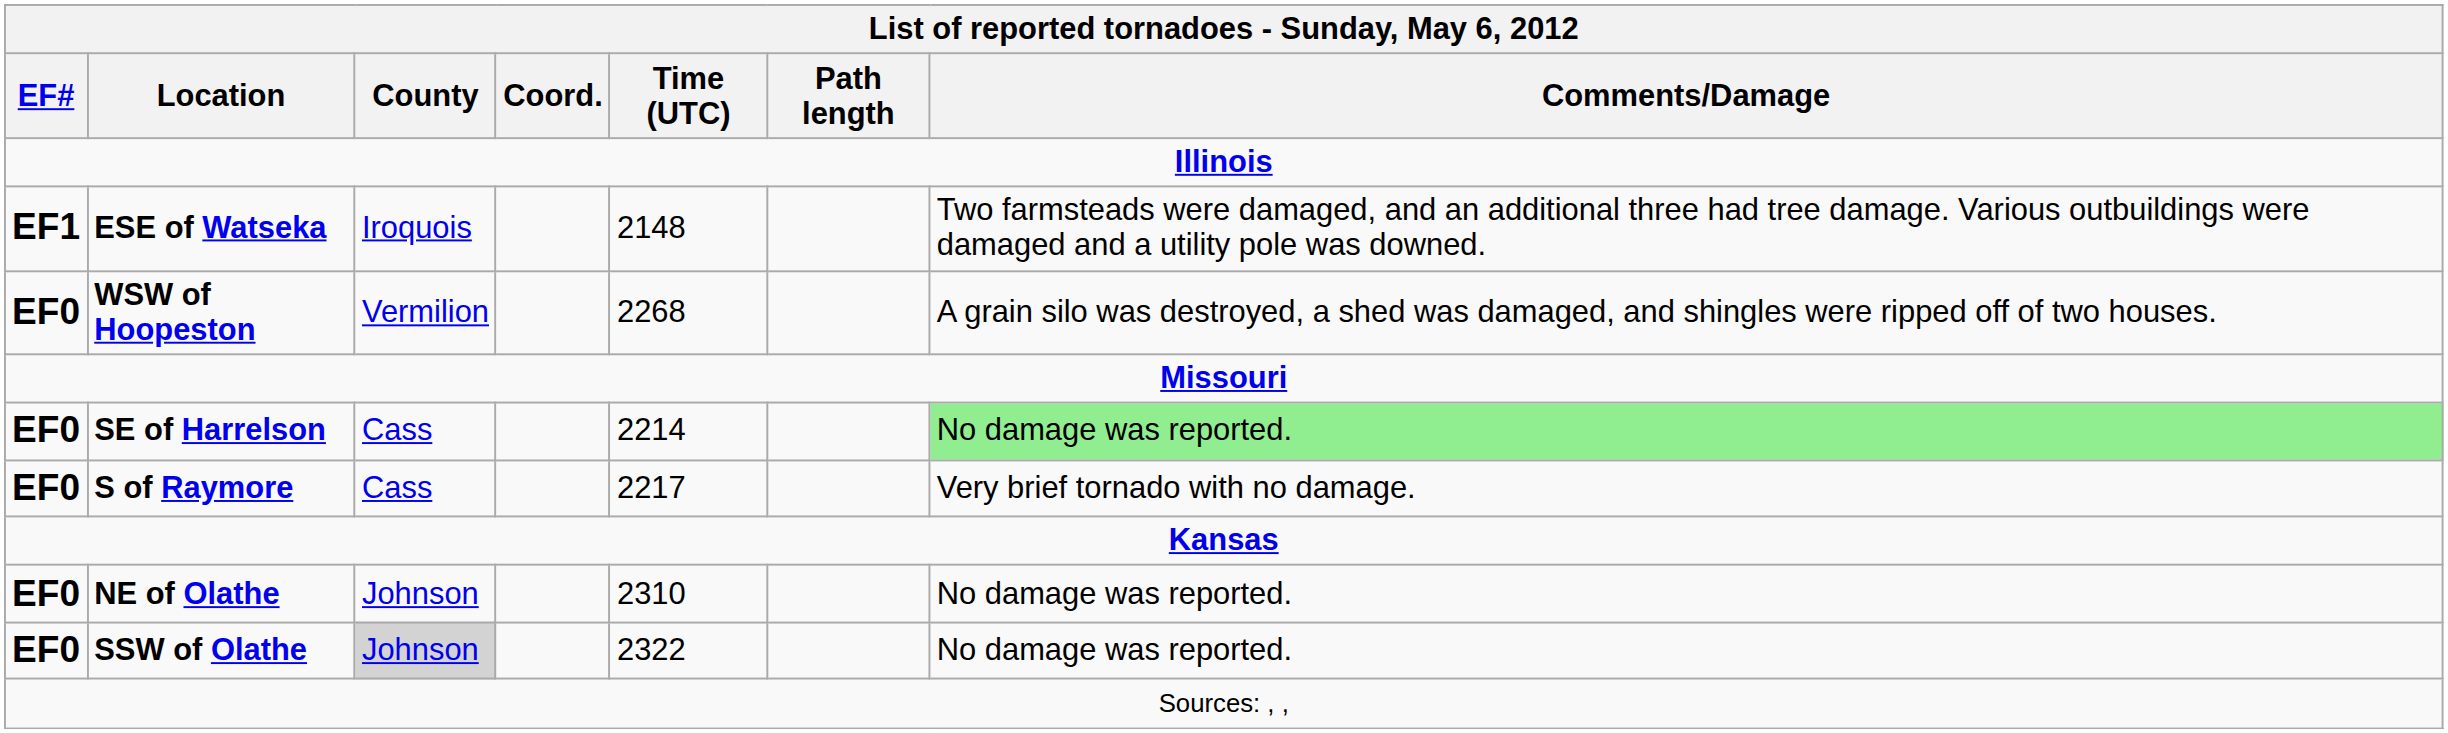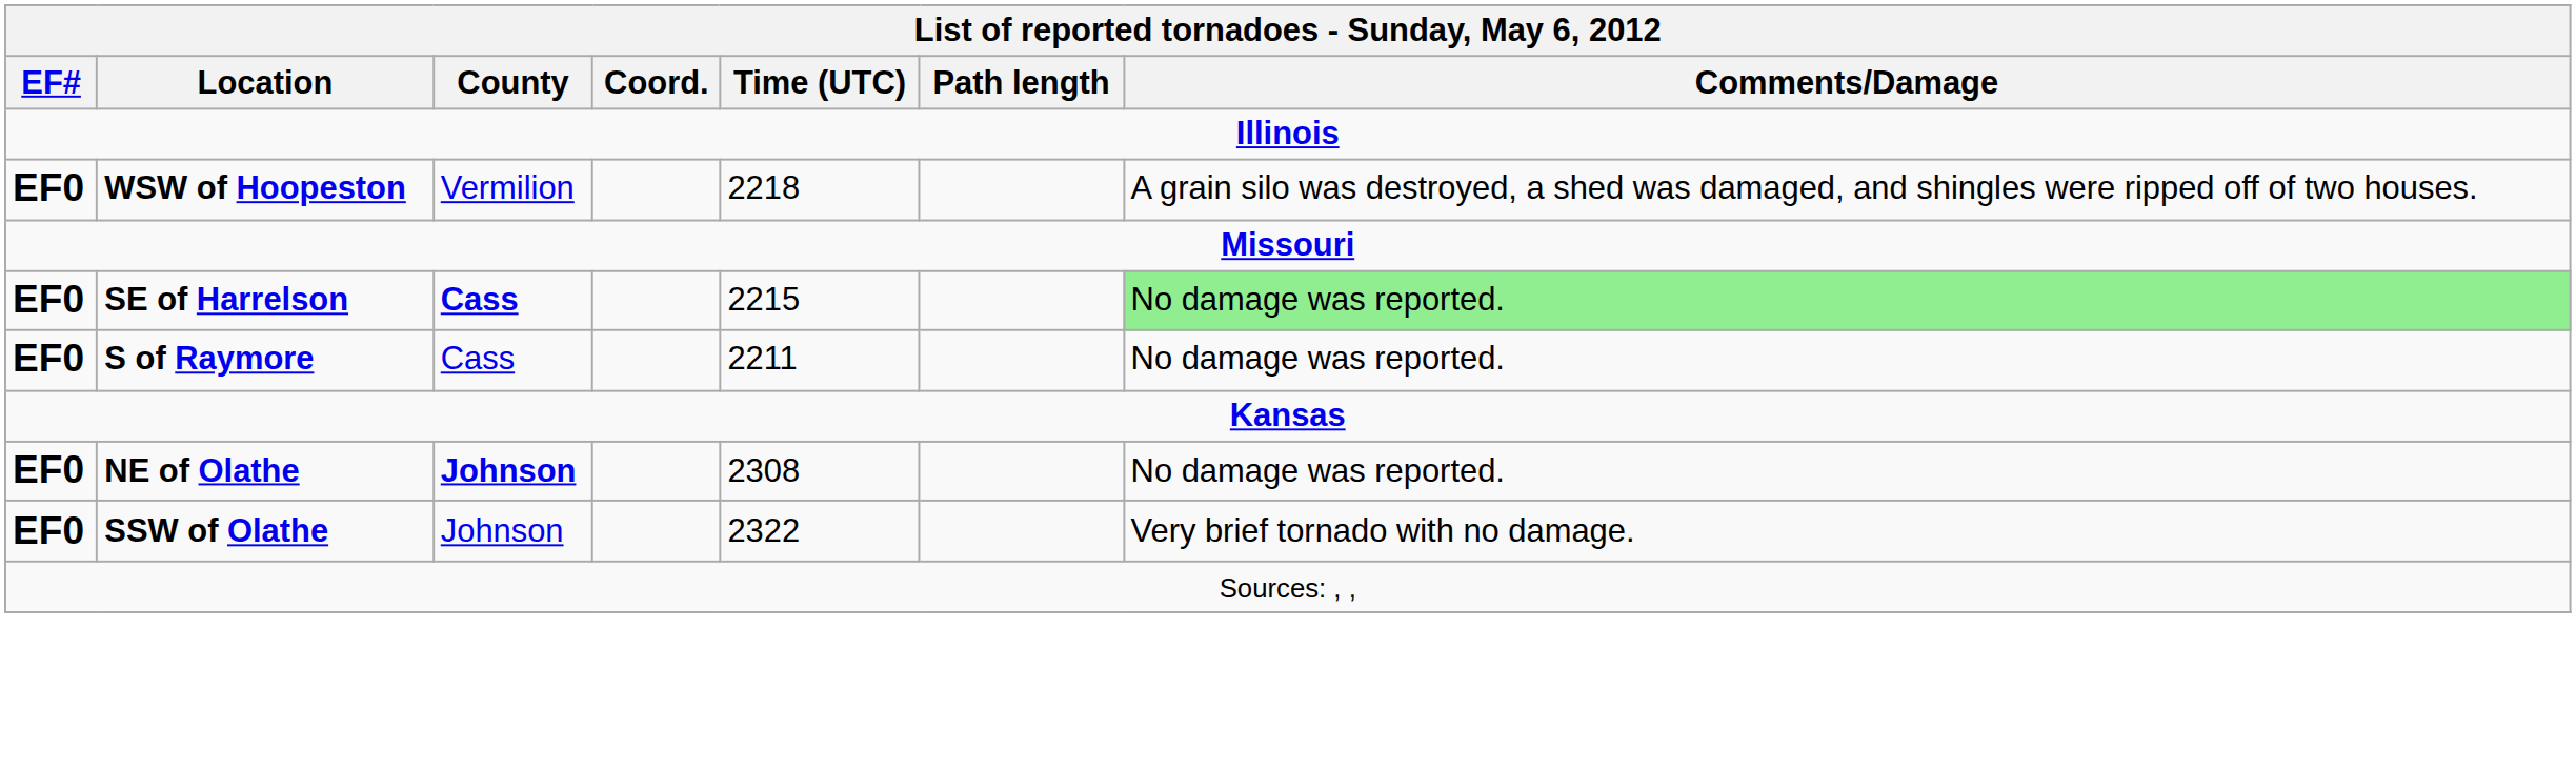- row: EF1 | ESE of Watseka | Iroquois | 2148 | Two farmsteads were damaged, and an additional three had tree damage. Various outbuildings were damaged and a utility pole was downed.
WSW of Hoopeston | Time (UTC): 2268 -> 2218
SE of Harrelson | County: normal -> bold
SE of Harrelson | Time (UTC): 2214 -> 2215
S of Raymore | Time (UTC): 2217 -> 2211
S of Raymore | Comments/Damage: Very brief tornado with no damage. -> No damage was reported.
NE of Olathe | County: normal -> bold
NE of Olathe | Time (UTC): 2310 -> 2308
SSW of Olathe | County: lightgrey background -> no background
SSW of Olathe | Comments/Damage: No damage was reported. -> Very brief tornado with no damage.
